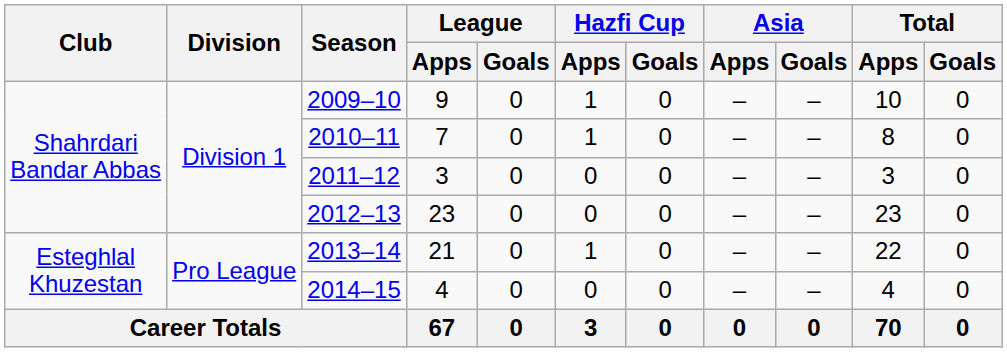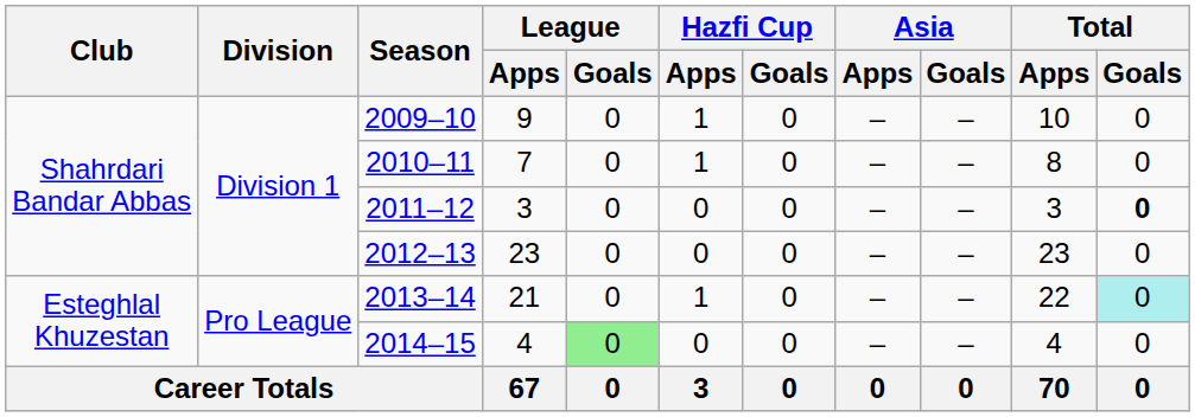2011–12 | Total / Goals: normal -> bold
2013–14 | Total / Goals: no background -> paleturquoise background
2014–15 | League / Goals: no background -> lightgreen background
